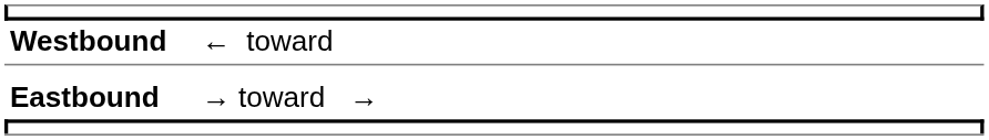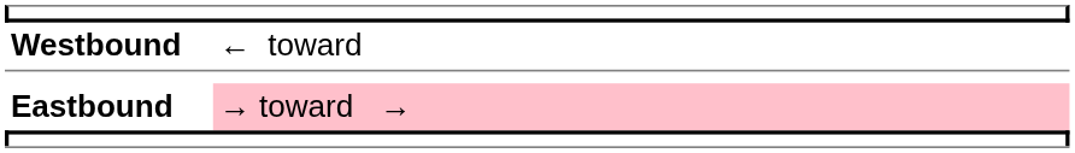row 2 | column 2: no background -> pink background
